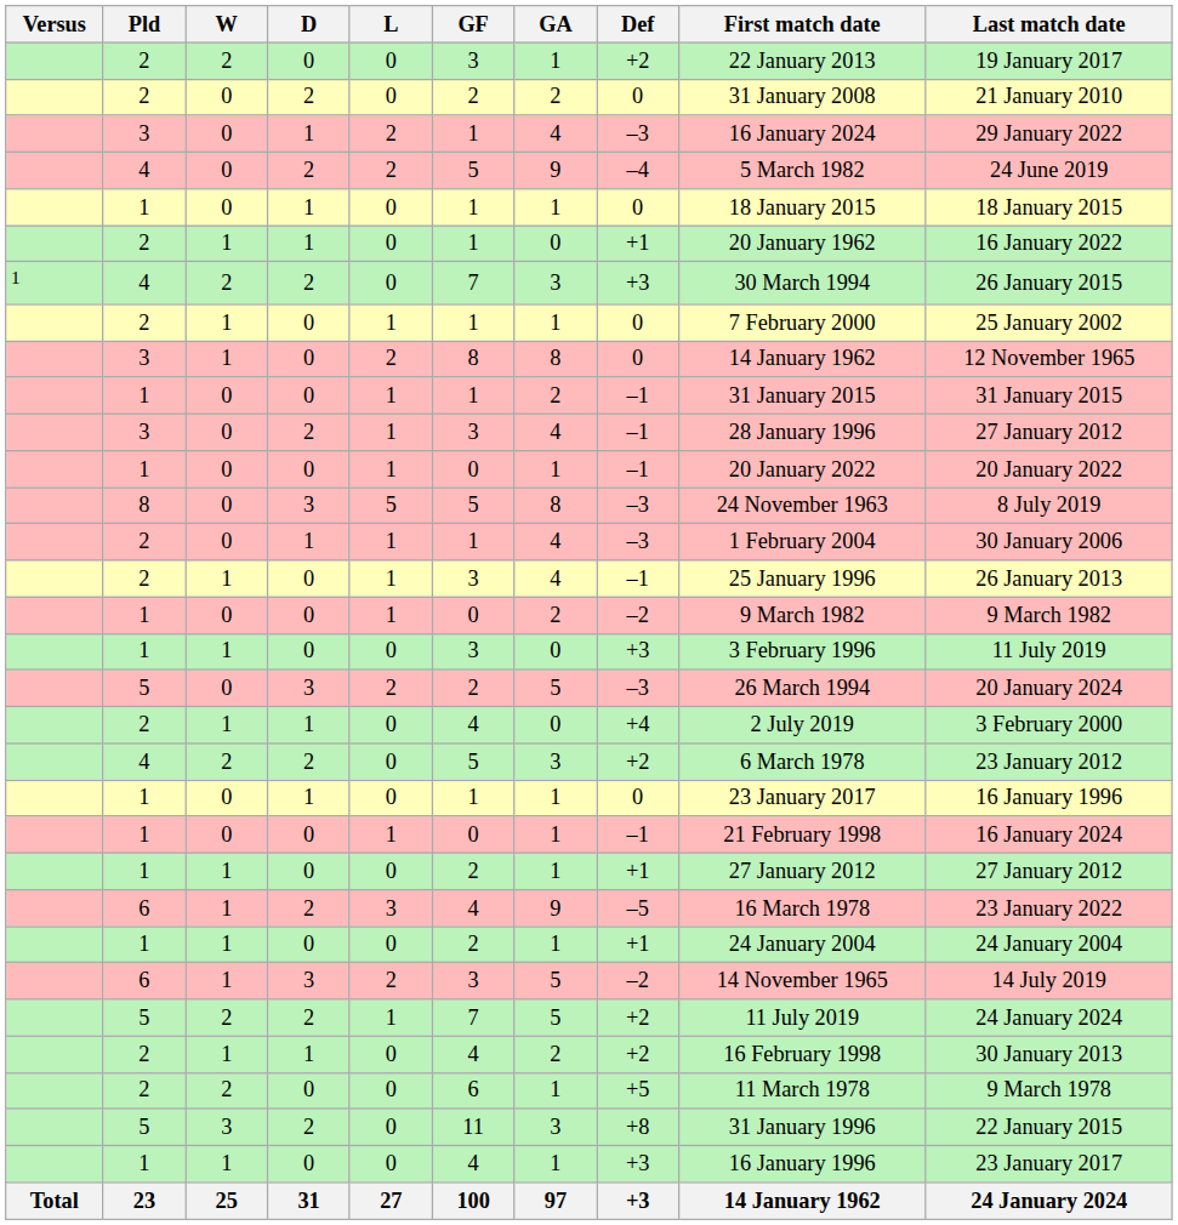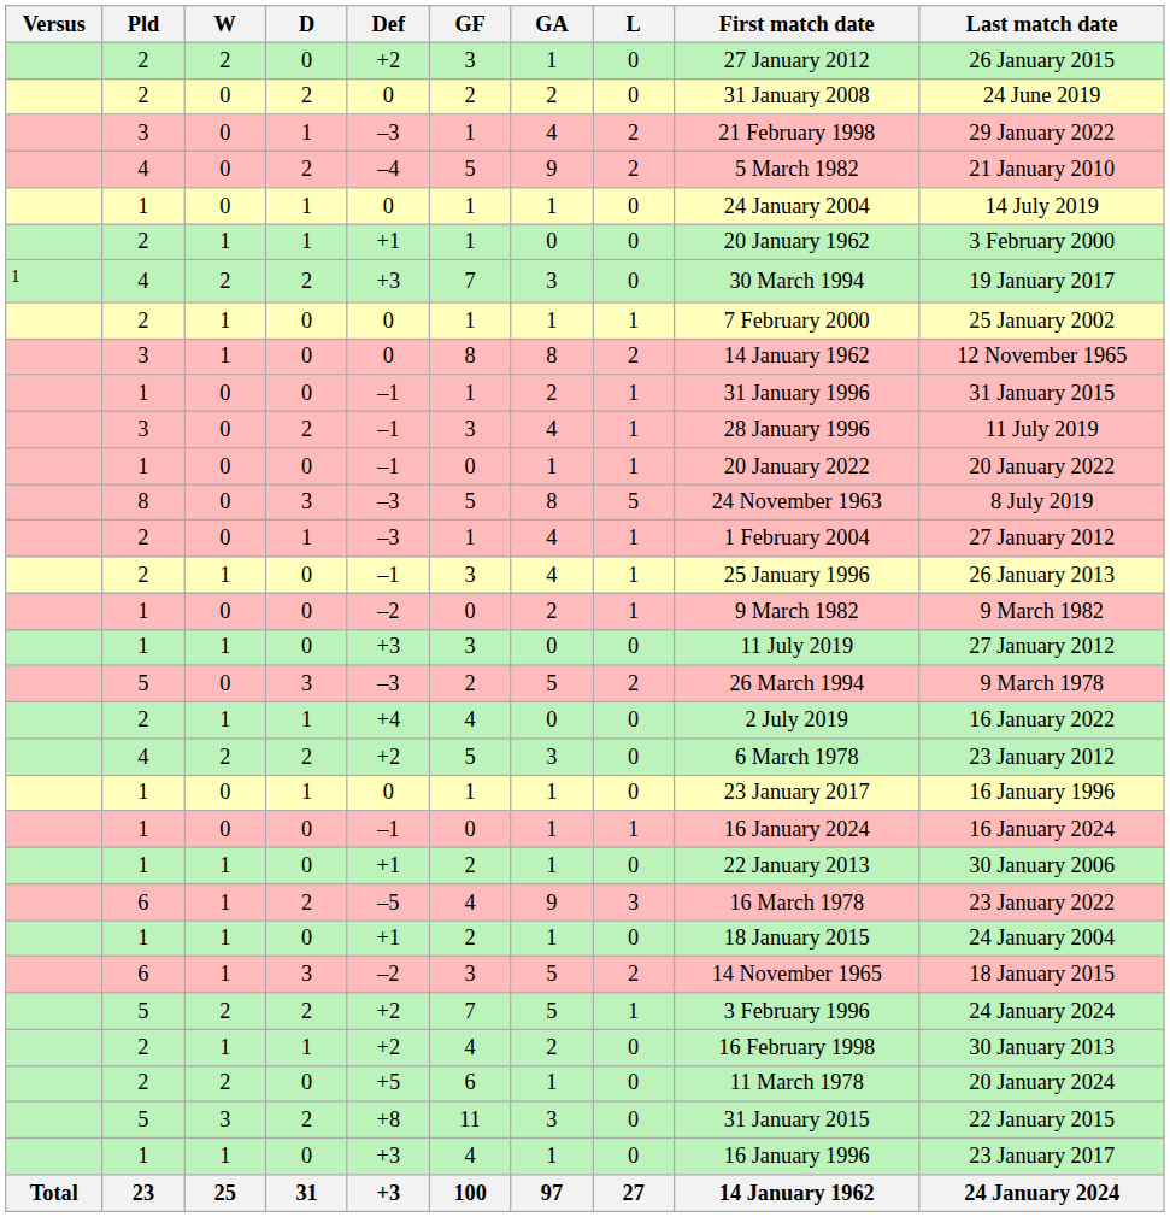columns swapped: L <-> Def
row 2 | First match date: 22 January 2013 -> 27 January 2012
row 2 | Last match date: 19 January 2017 -> 26 January 2015
row 3 | Last match date: 21 January 2010 -> 24 June 2019
row 4 | First match date: 16 January 2024 -> 21 February 1998
row 5 | Last match date: 24 June 2019 -> 21 January 2010
row 6 | First match date: 18 January 2015 -> 24 January 2004
row 6 | Last match date: 18 January 2015 -> 14 July 2019
row 7 | Last match date: 16 January 2022 -> 3 February 2000
row 8 | Last match date: 26 January 2015 -> 19 January 2017
row 11 | First match date: 31 January 2015 -> 31 January 1996
row 12 | Last match date: 27 January 2012 -> 11 July 2019
row 15 | Last match date: 30 January 2006 -> 27 January 2012
row 18 | First match date: 3 February 1996 -> 11 July 2019
row 18 | Last match date: 11 July 2019 -> 27 January 2012
row 19 | Last match date: 20 January 2024 -> 9 March 1978
row 20 | Last match date: 3 February 2000 -> 16 January 2022
row 23 | First match date: 21 February 1998 -> 16 January 2024
row 24 | First match date: 27 January 2012 -> 22 January 2013
row 24 | Last match date: 27 January 2012 -> 30 January 2006
row 26 | First match date: 24 January 2004 -> 18 January 2015
row 27 | Last match date: 14 July 2019 -> 18 January 2015
row 28 | First match date: 11 July 2019 -> 3 February 1996
row 30 | Last match date: 9 March 1978 -> 20 January 2024
row 31 | First match date: 31 January 1996 -> 31 January 2015
